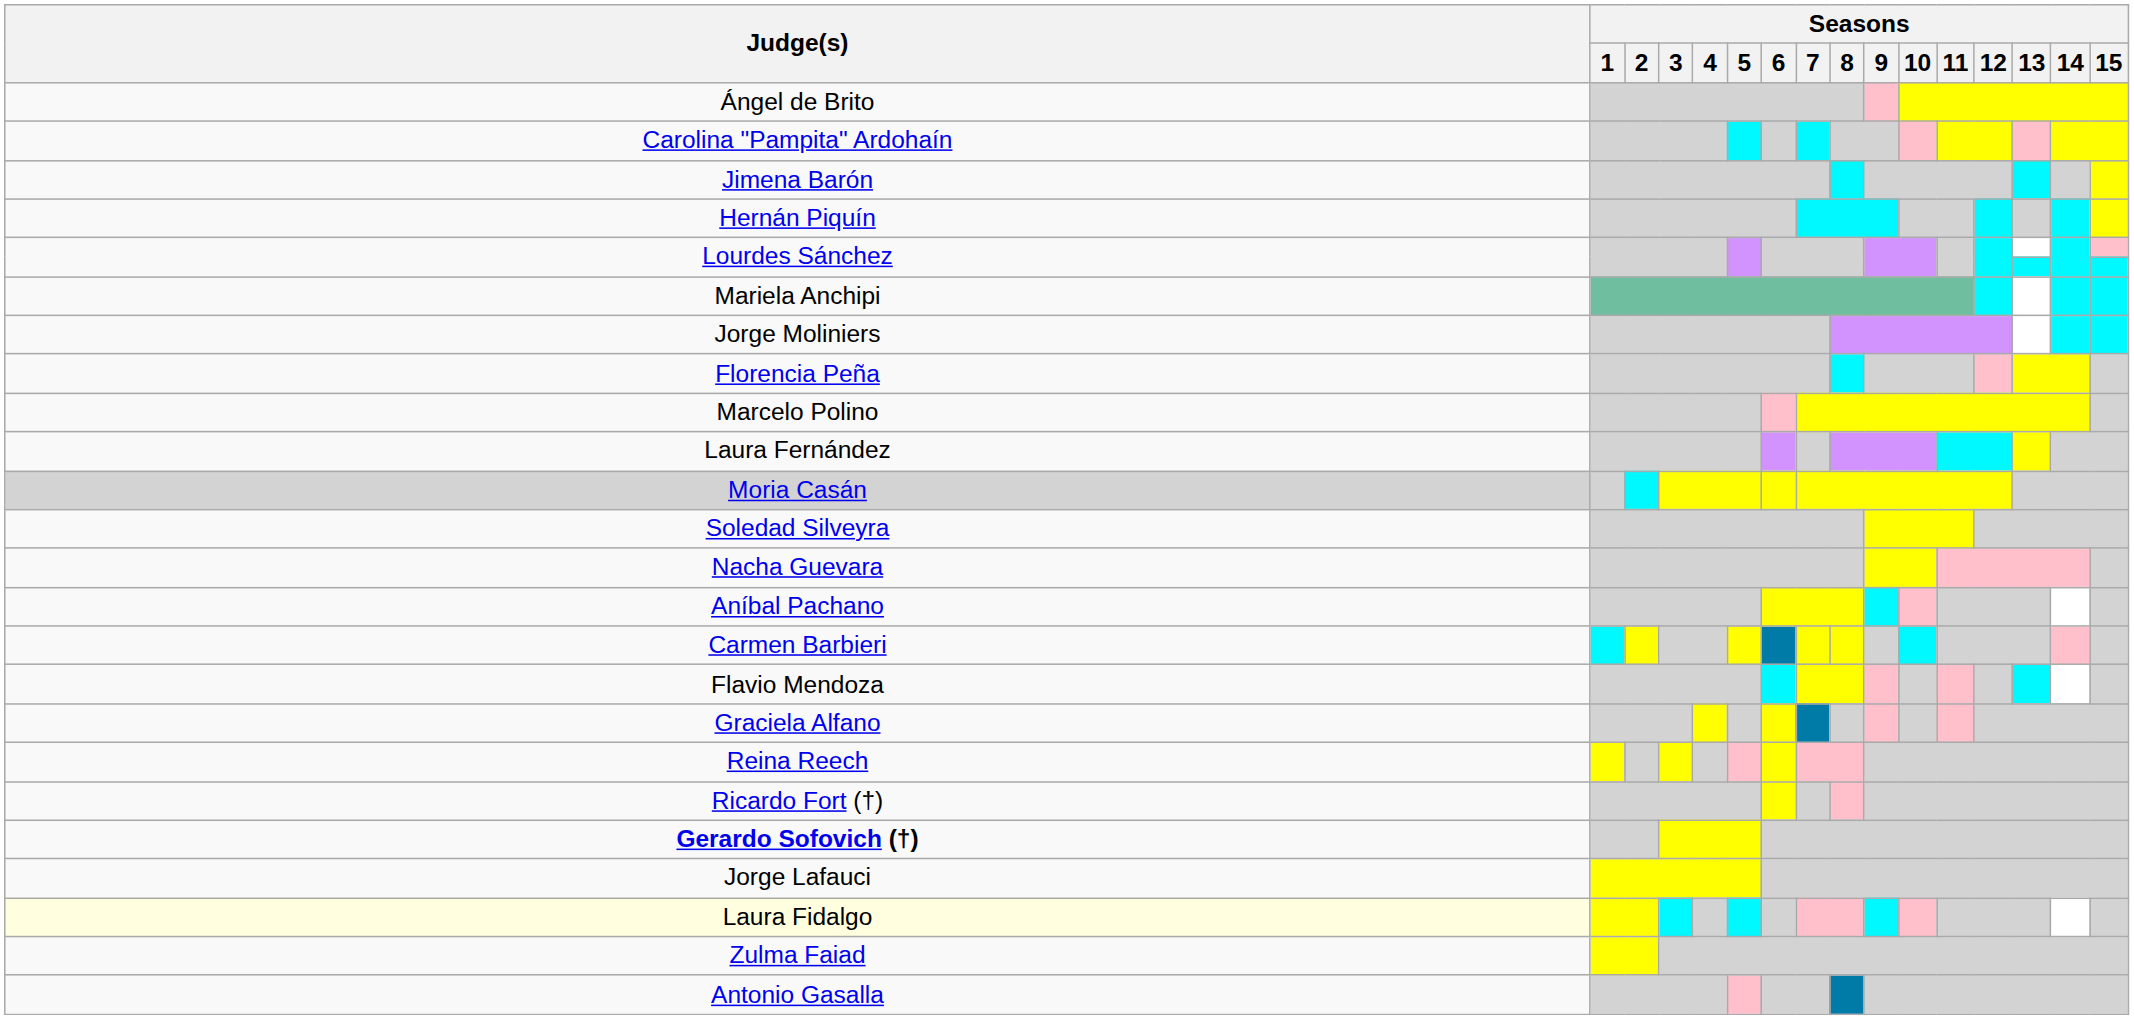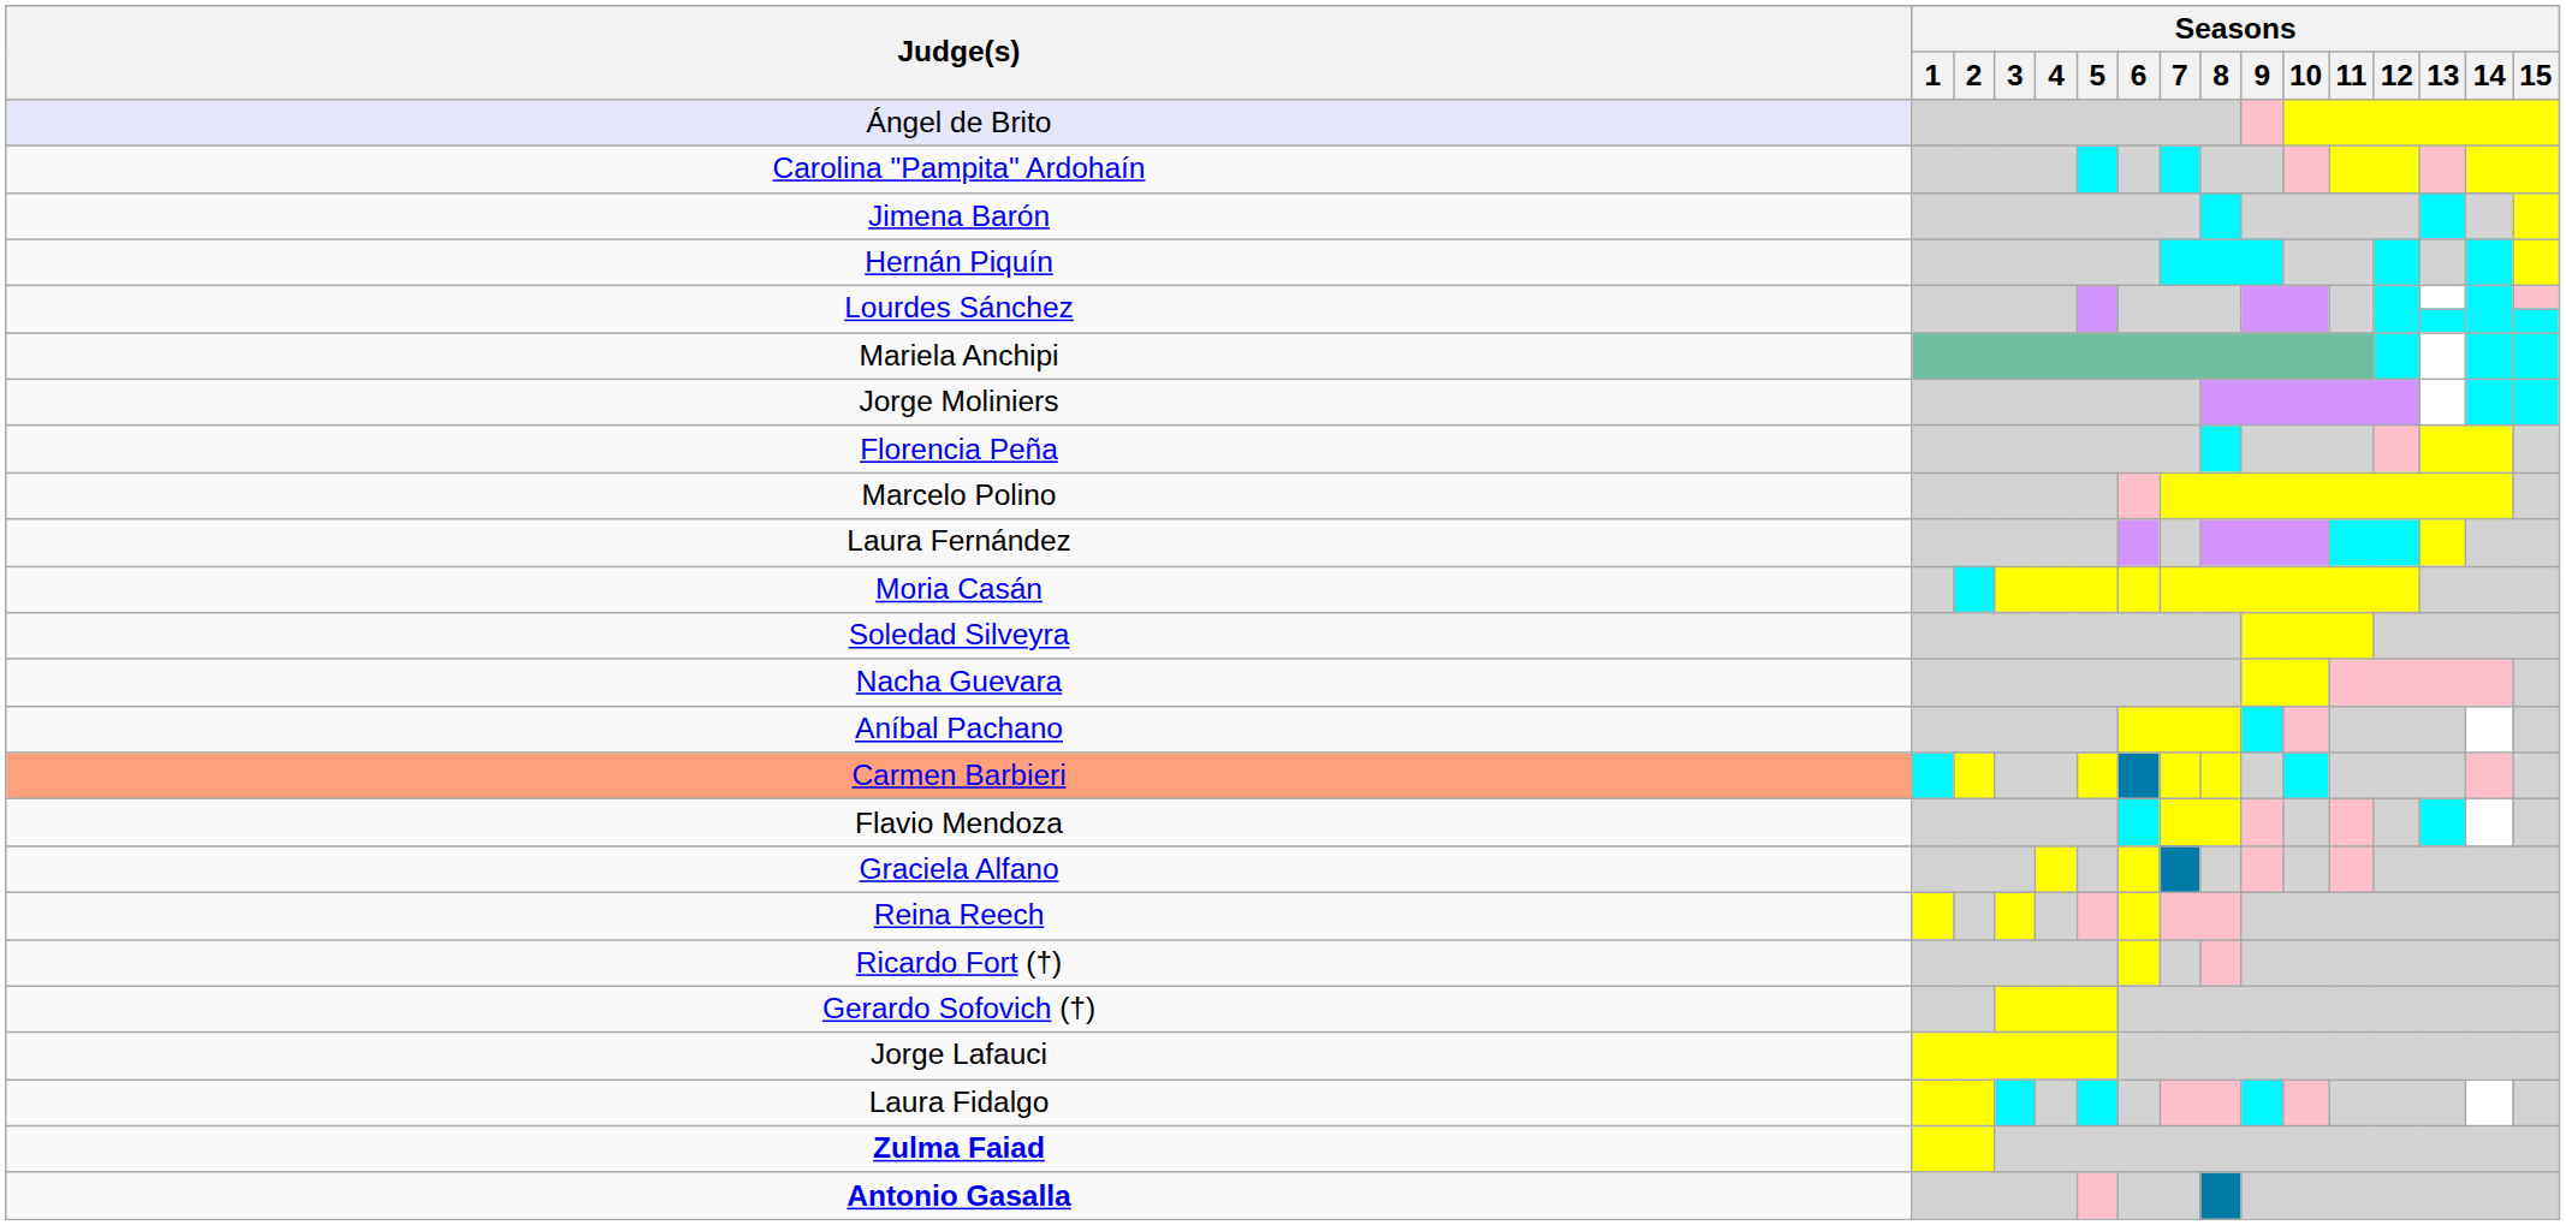Ángel de Brito | Judge(s): no background -> lavender background
Moria Casán | Judge(s): lightgrey background -> no background
Carmen Barbieri | Judge(s): no background -> lightsalmon background
Gerardo Sofovich (†) | Judge(s): bold -> normal
Laura Fidalgo | Judge(s): lightyellow background -> no background
Zulma Faiad | Judge(s): normal -> bold
Antonio Gasalla | Judge(s): normal -> bold
